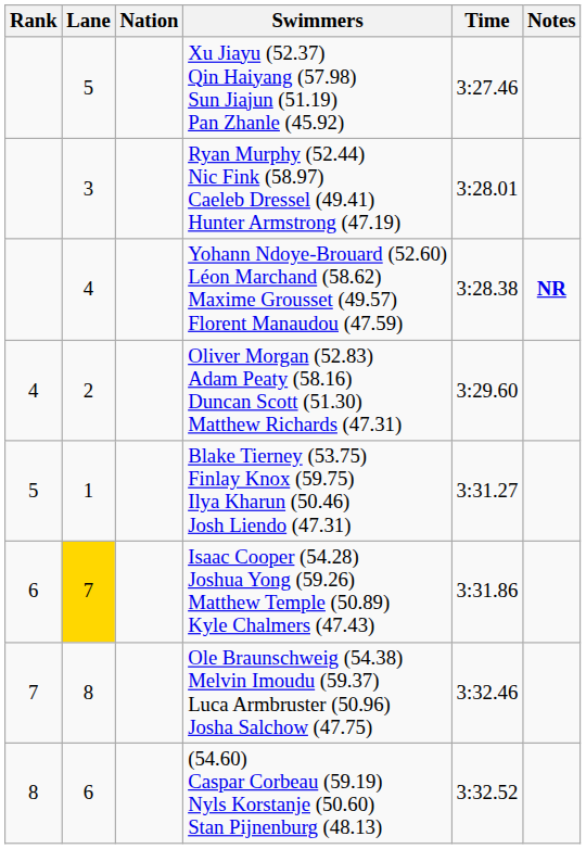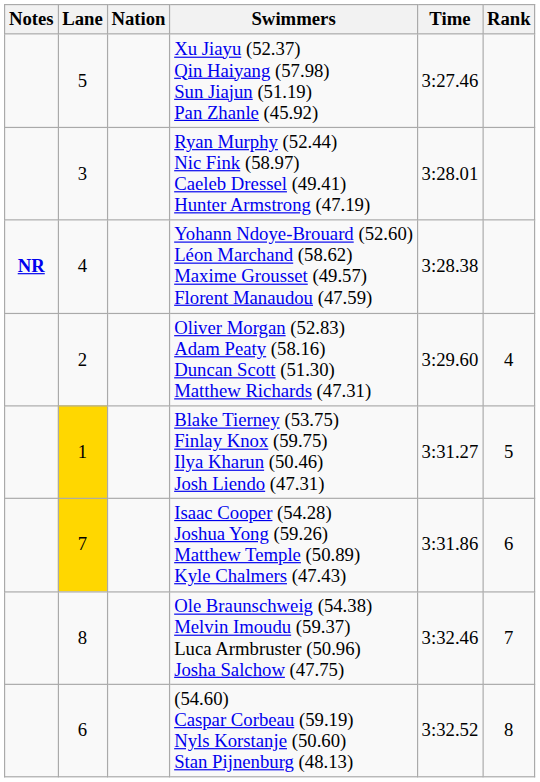columns swapped: Rank <-> Notes
row 6 | Lane: no background -> gold background
